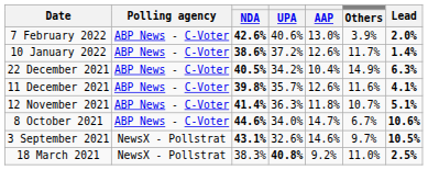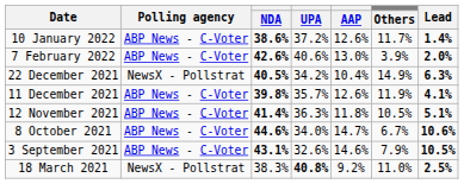rows swapped: 7 February 2022 <-> 10 January 2022
22 December 2021 | Polling agency: ABP News - C-Voter -> NewsX - Pollstrat
11 December 2021 | Others: 11.6% -> 11.9%
12 November 2021 | Others: 10.7% -> 10.5%
3 September 2021 | Polling agency: NewsX - Pollstrat -> ABP News - C-Voter
3 September 2021 | Others: 9.7% -> 7.9%
